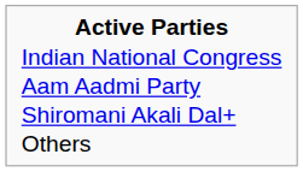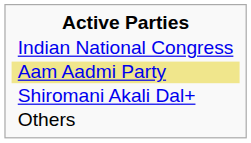row 3 | column 1: no background -> khaki background
